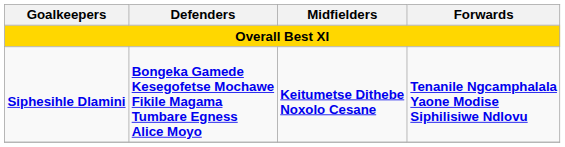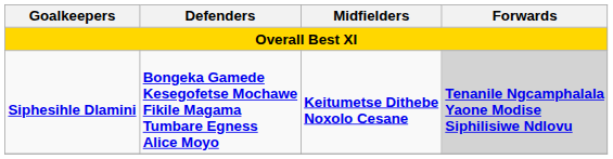Siphesihle Dlamini | Forwards: no background -> lightgrey background
